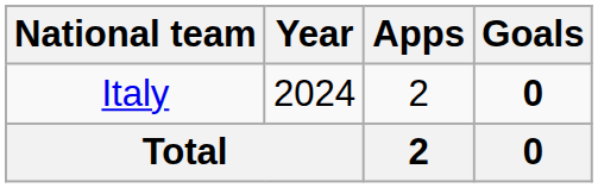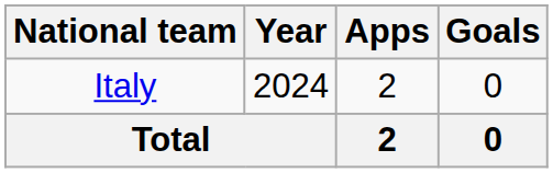Italy | Goals: bold -> normal
